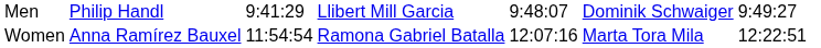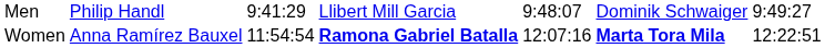Women | column 4: normal -> bold
Women | column 6: normal -> bold
